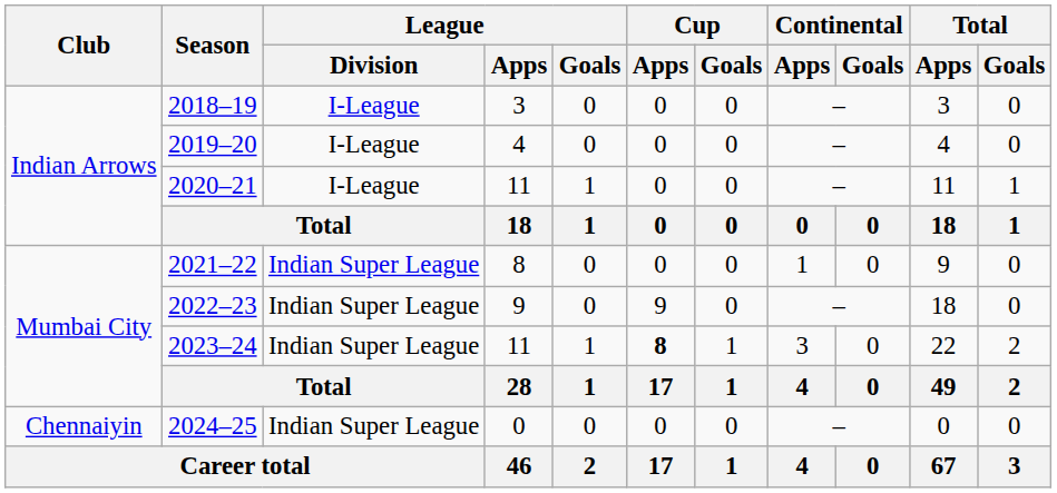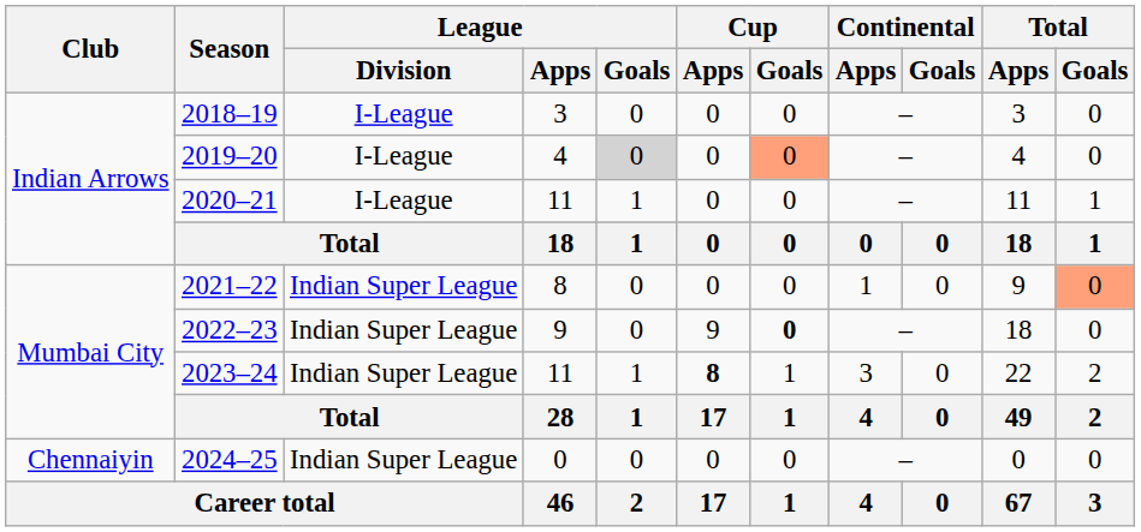2019–20 | League / Goals: no background -> lightgrey background
2019–20 | Cup / Goals: no background -> lightsalmon background
2021–22 | Total / Goals: no background -> lightsalmon background
2022–23 | Cup / Goals: normal -> bold
